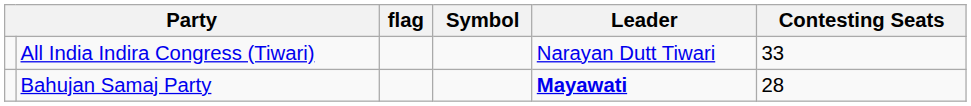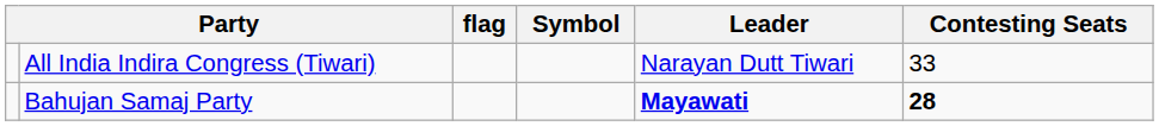Bahujan Samaj Party | Contesting Seats: normal -> bold
